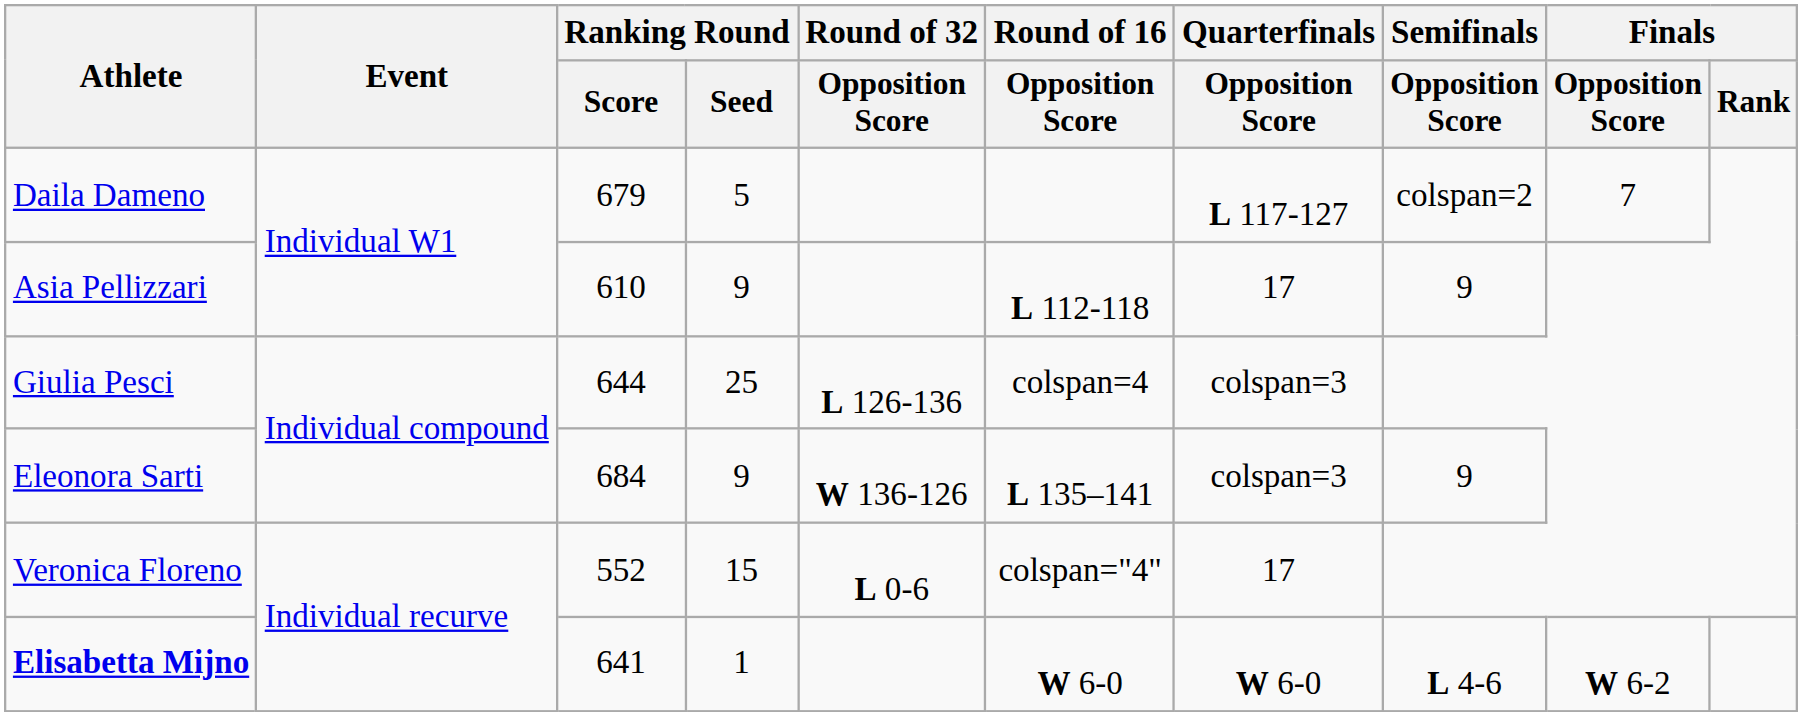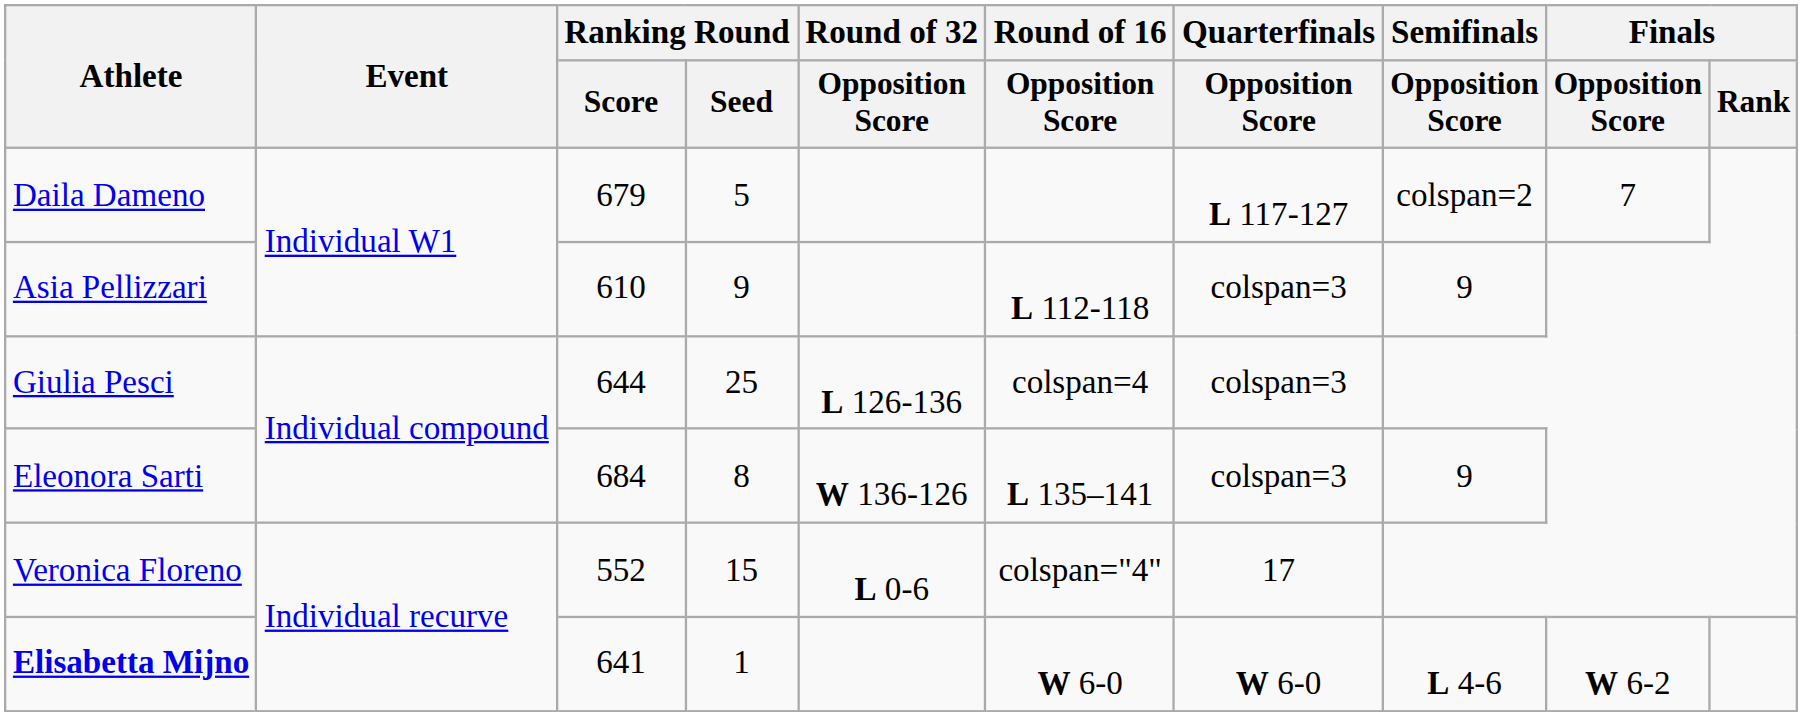Asia Pellizzari | Quarterfinals / Opposition Score: 17 -> colspan=3
Eleonora Sarti | Ranking Round / Seed: 9 -> 8
